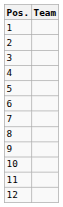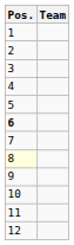6 | Pos.: normal -> bold
8 | Pos.: no background -> lightyellow background
